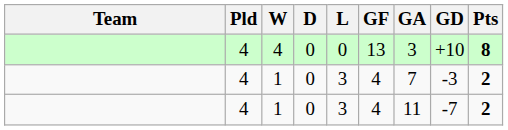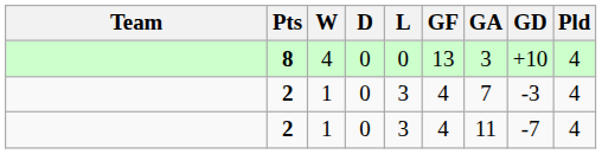columns swapped: Pld <-> Pts
